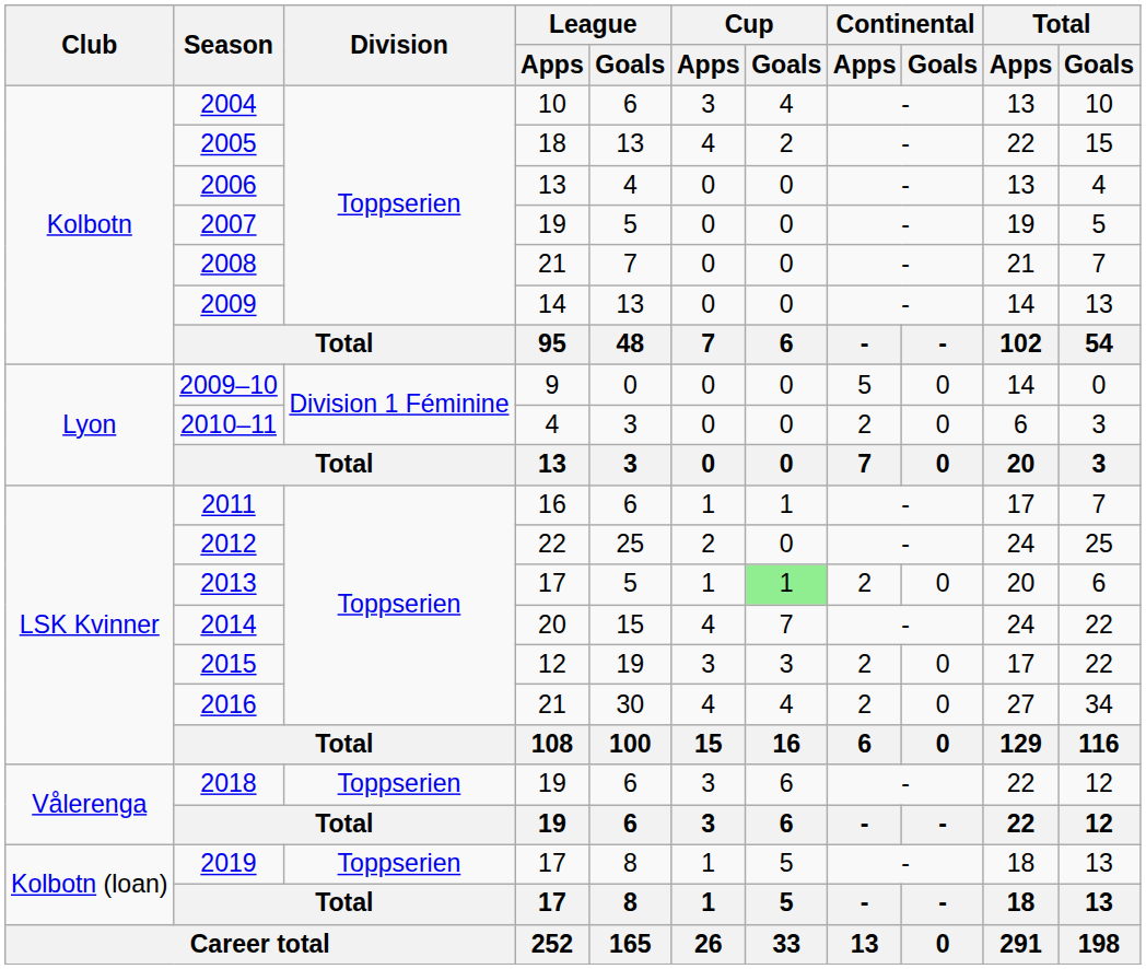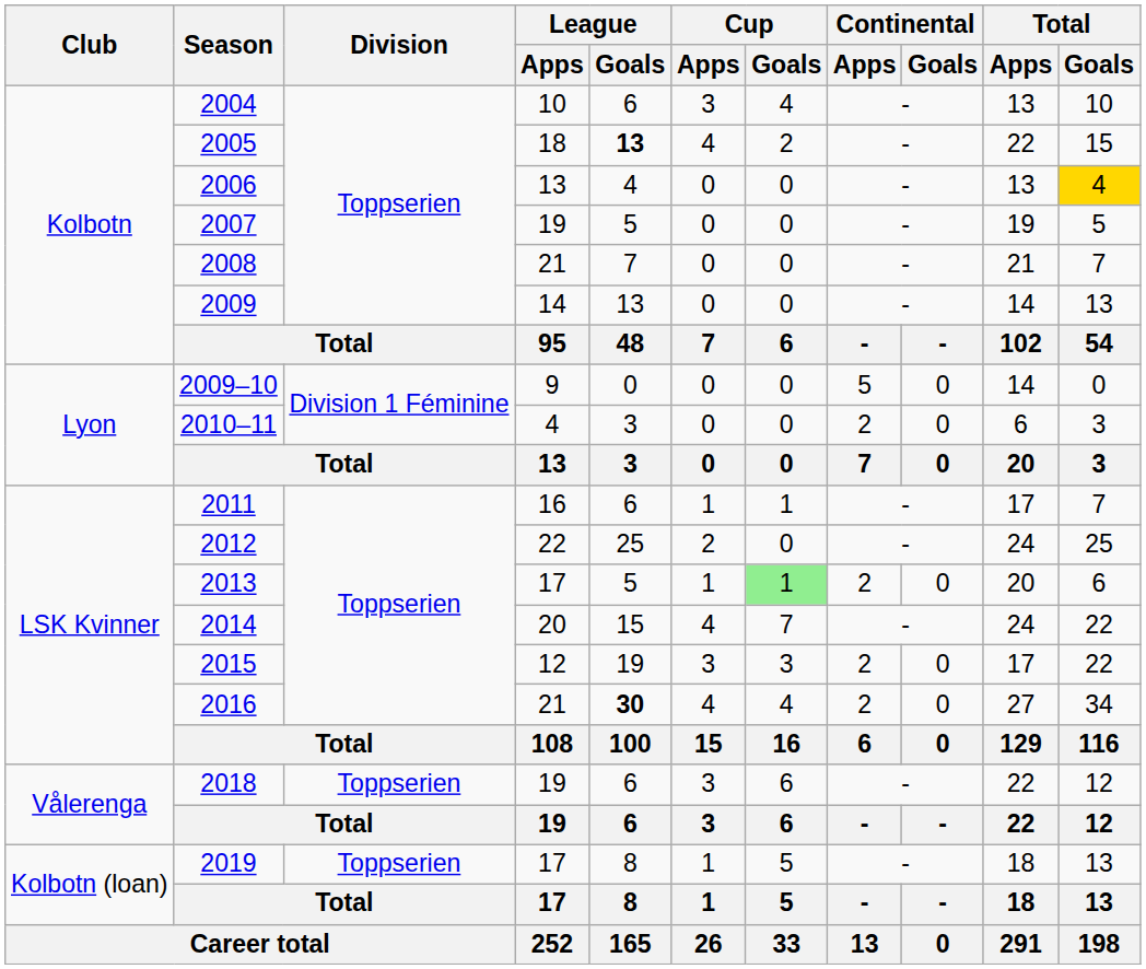2005 | League / Goals: normal -> bold
2006 | Total / Goals: no background -> gold background
2016 | League / Goals: normal -> bold
